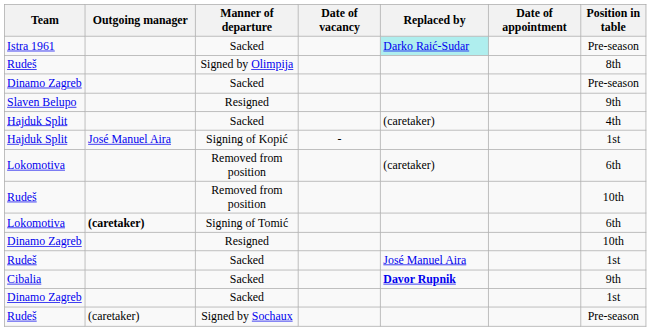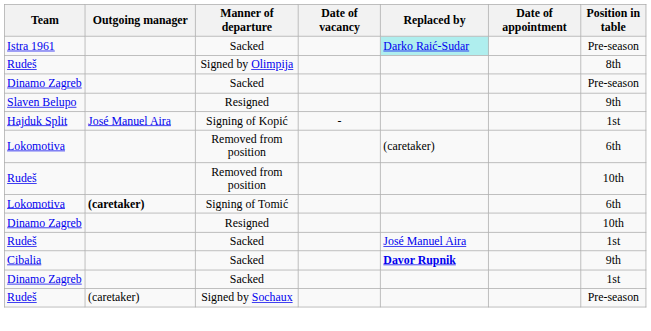- row: Hajduk Split | Sacked | (caretaker) | 4th
